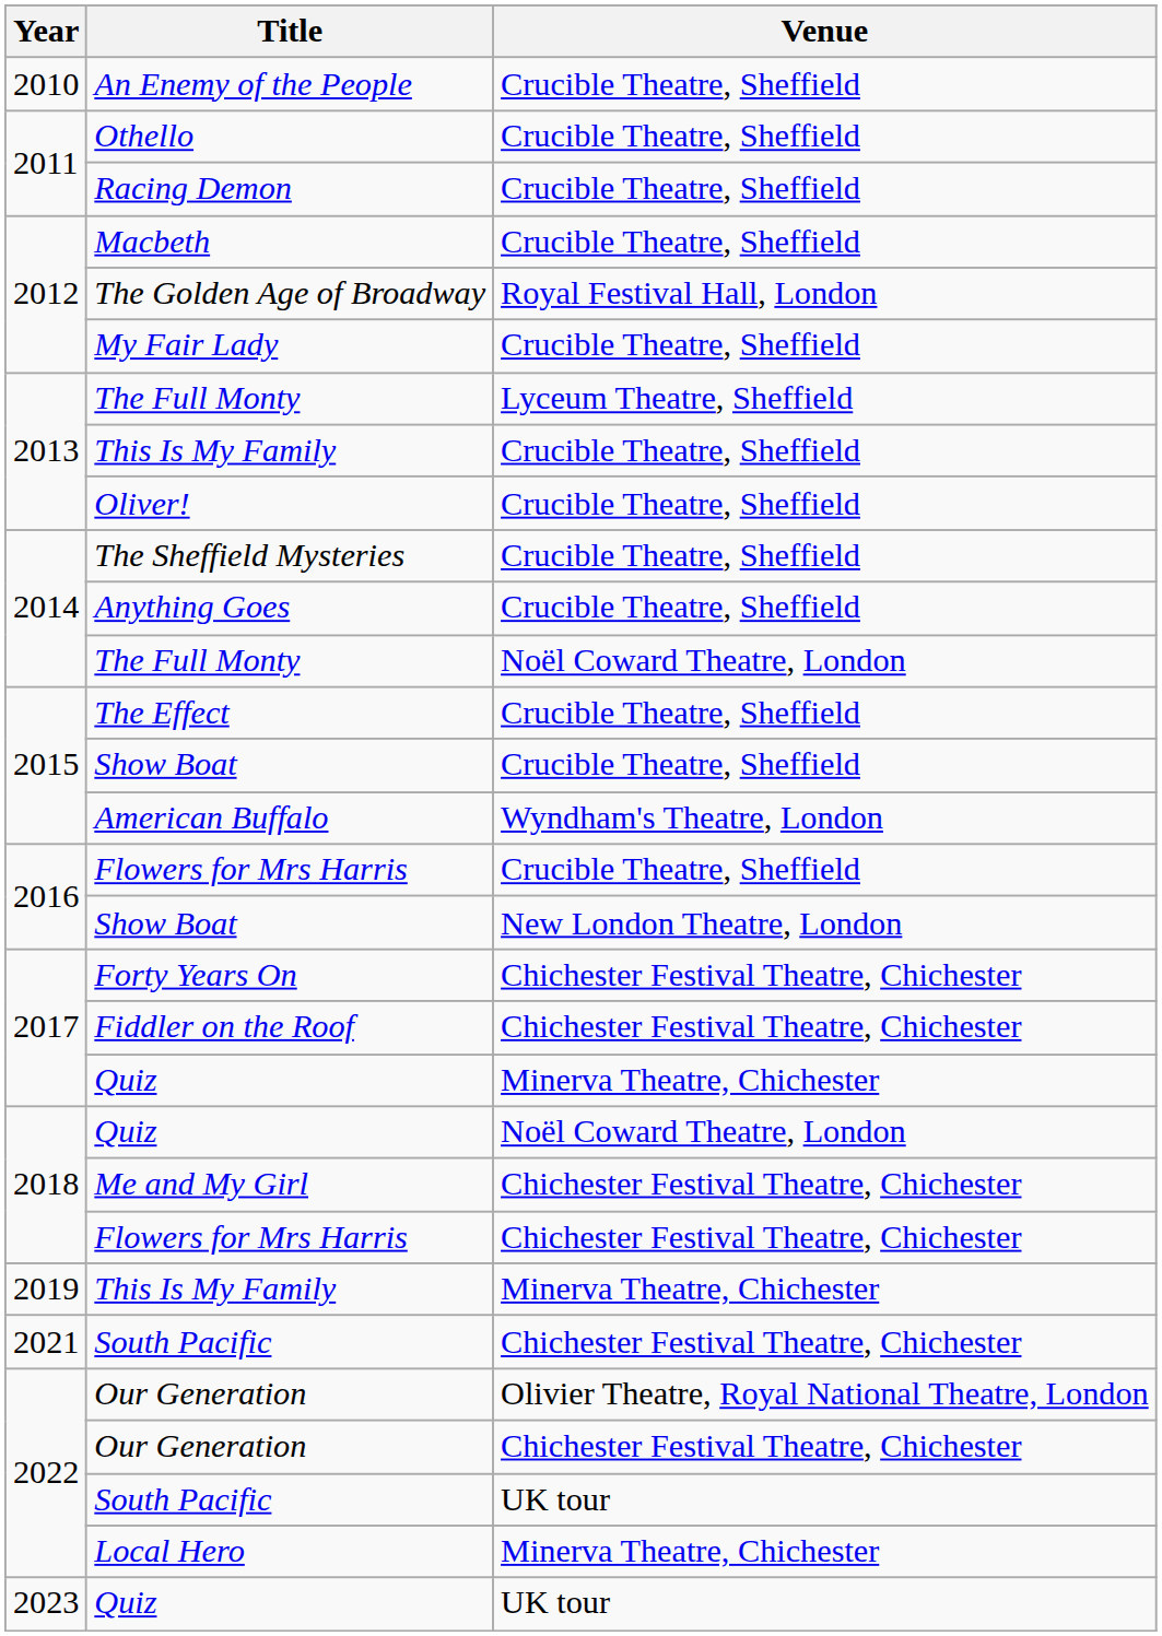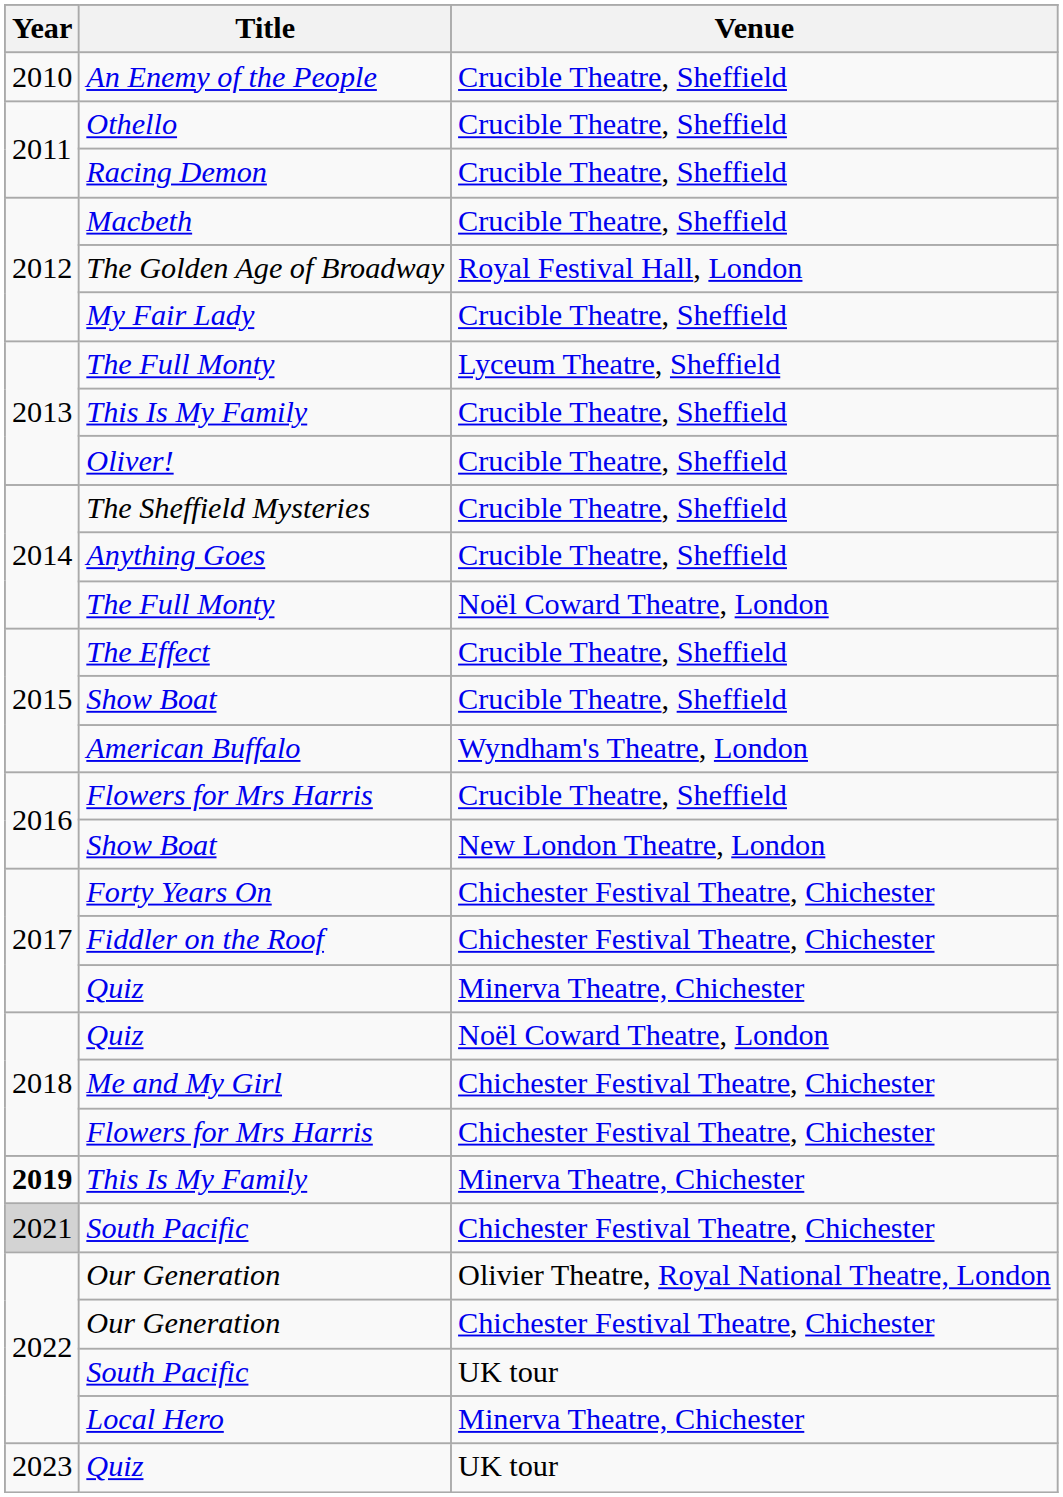This Is My Family / Minerva Theatre, Chichester | Year: normal -> bold
South Pacific / Chichester Festival Theatre, Chichester | Year: no background -> lightgrey background
